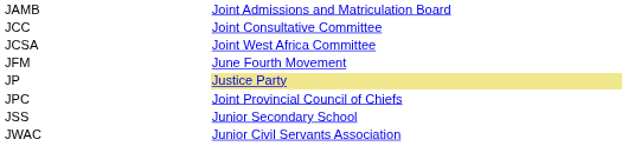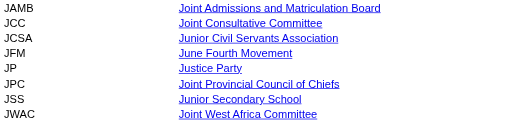JCSA | column 2: Joint West Africa Committee -> Junior Civil Servants Association
JP | column 2: khaki background -> no background
JWAC | column 2: Junior Civil Servants Association -> Joint West Africa Committee
